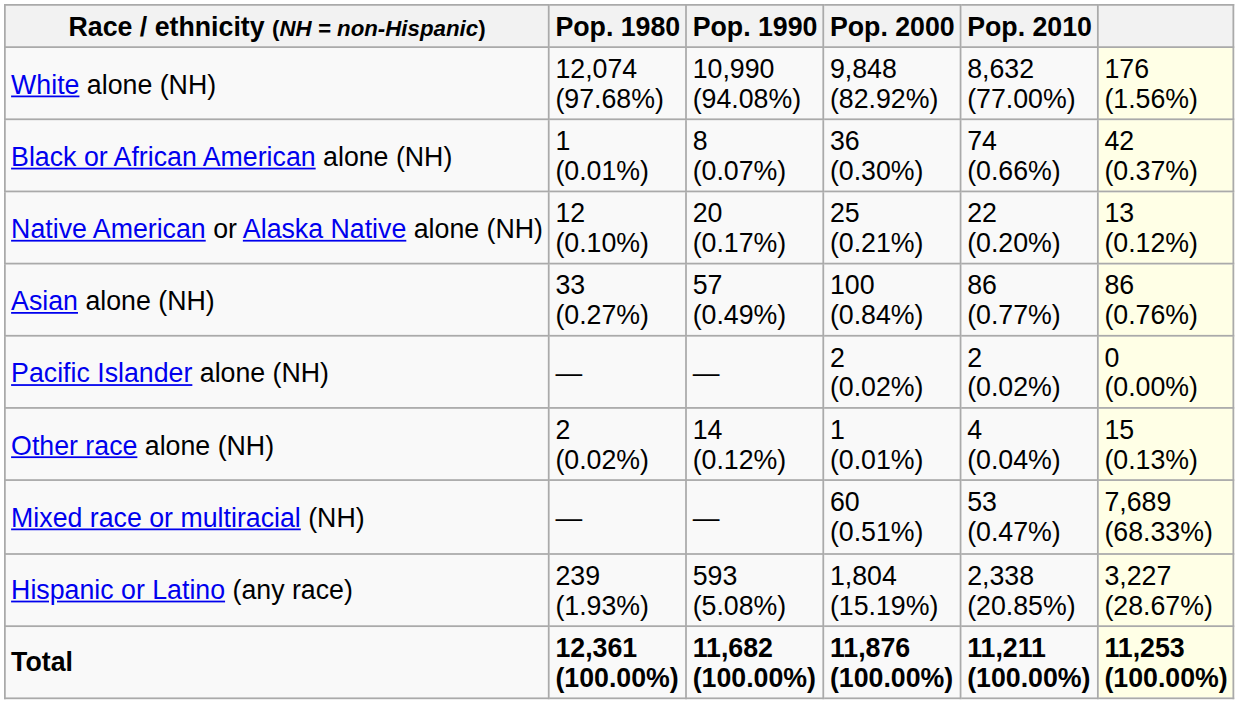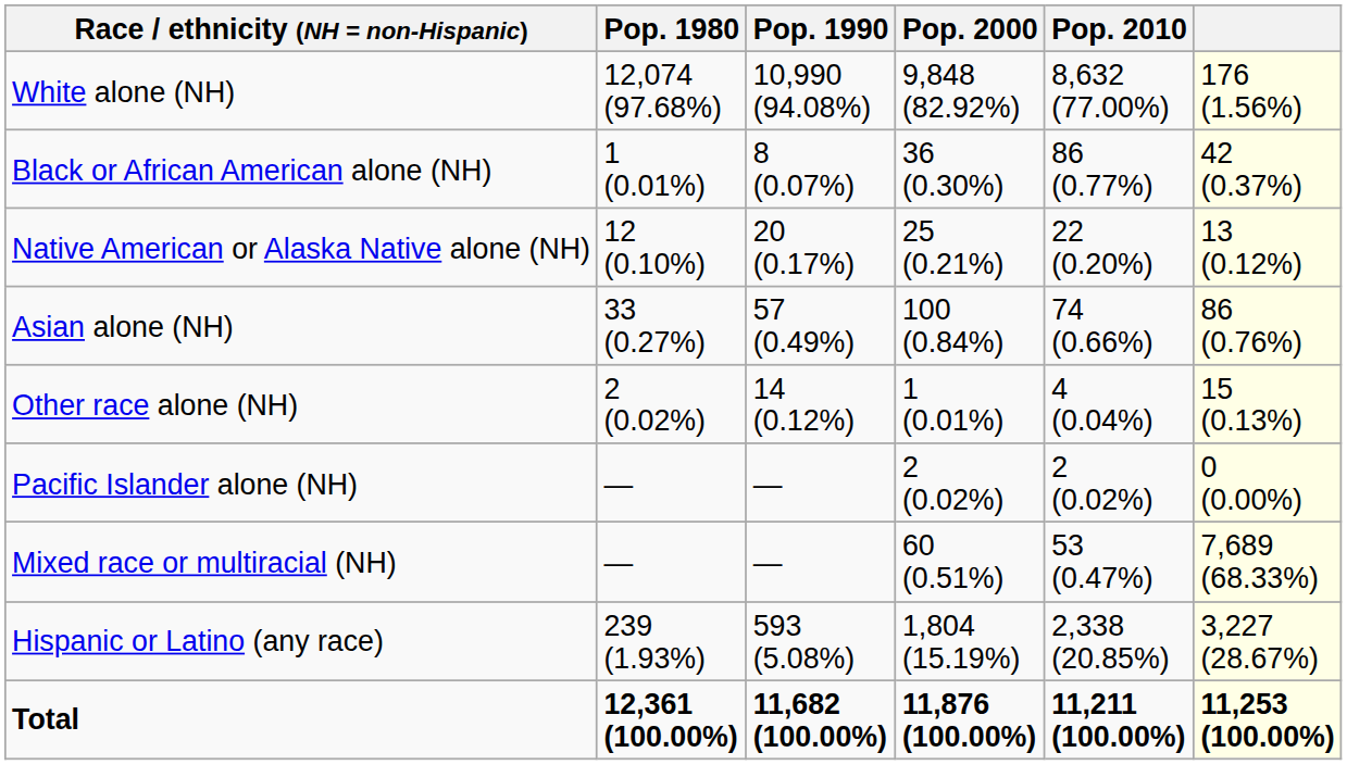Black or African American alone (NH) | Pop. 2010: 74 (0.66%) -> 86 (0.77%)
Asian alone (NH) | Pop. 2010: 86 (0.77%) -> 74 (0.66%)
rows swapped: Pacific Islander alone (NH) <-> Other race alone (NH)
